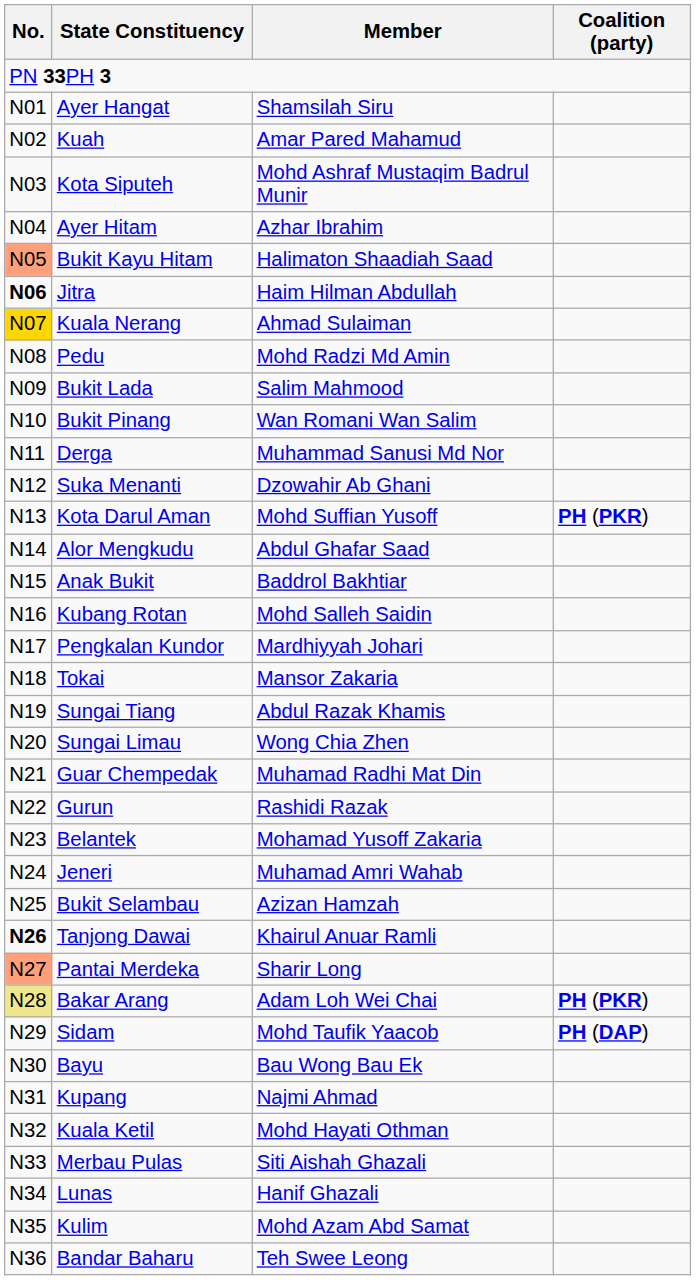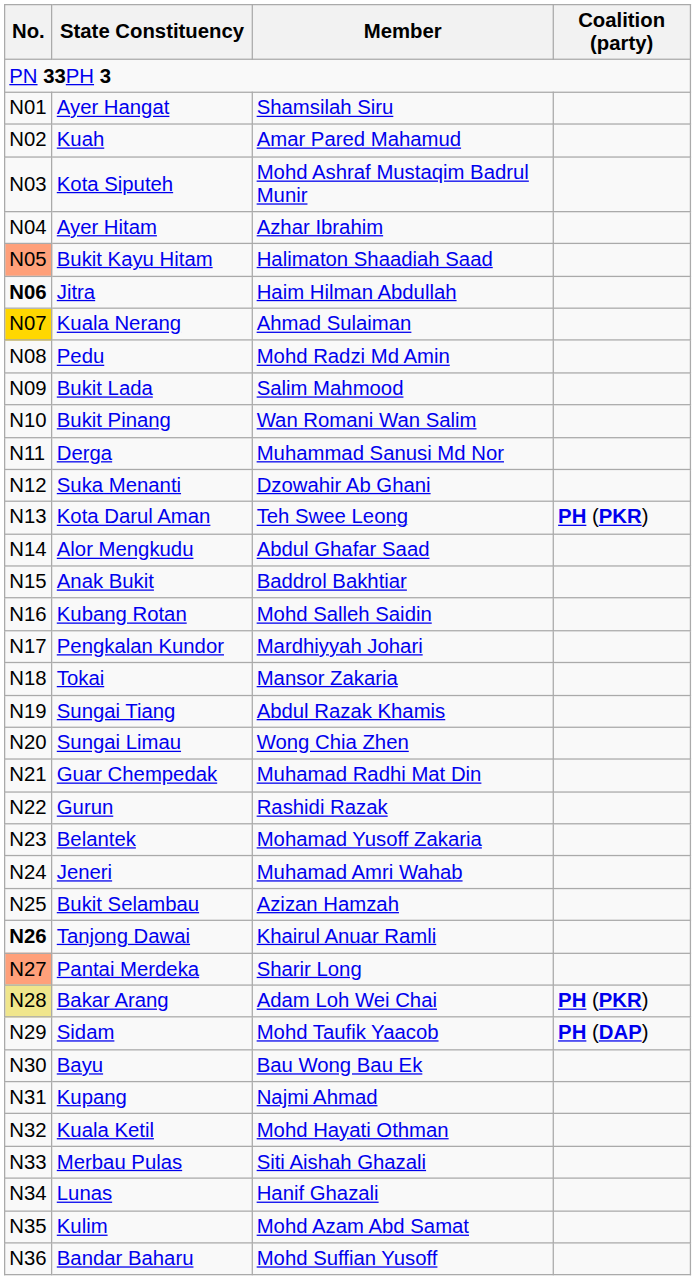Kota Darul Aman | Member: Mohd Suffian Yusoff -> Teh Swee Leong
Bandar Baharu | Member: Teh Swee Leong -> Mohd Suffian Yusoff
